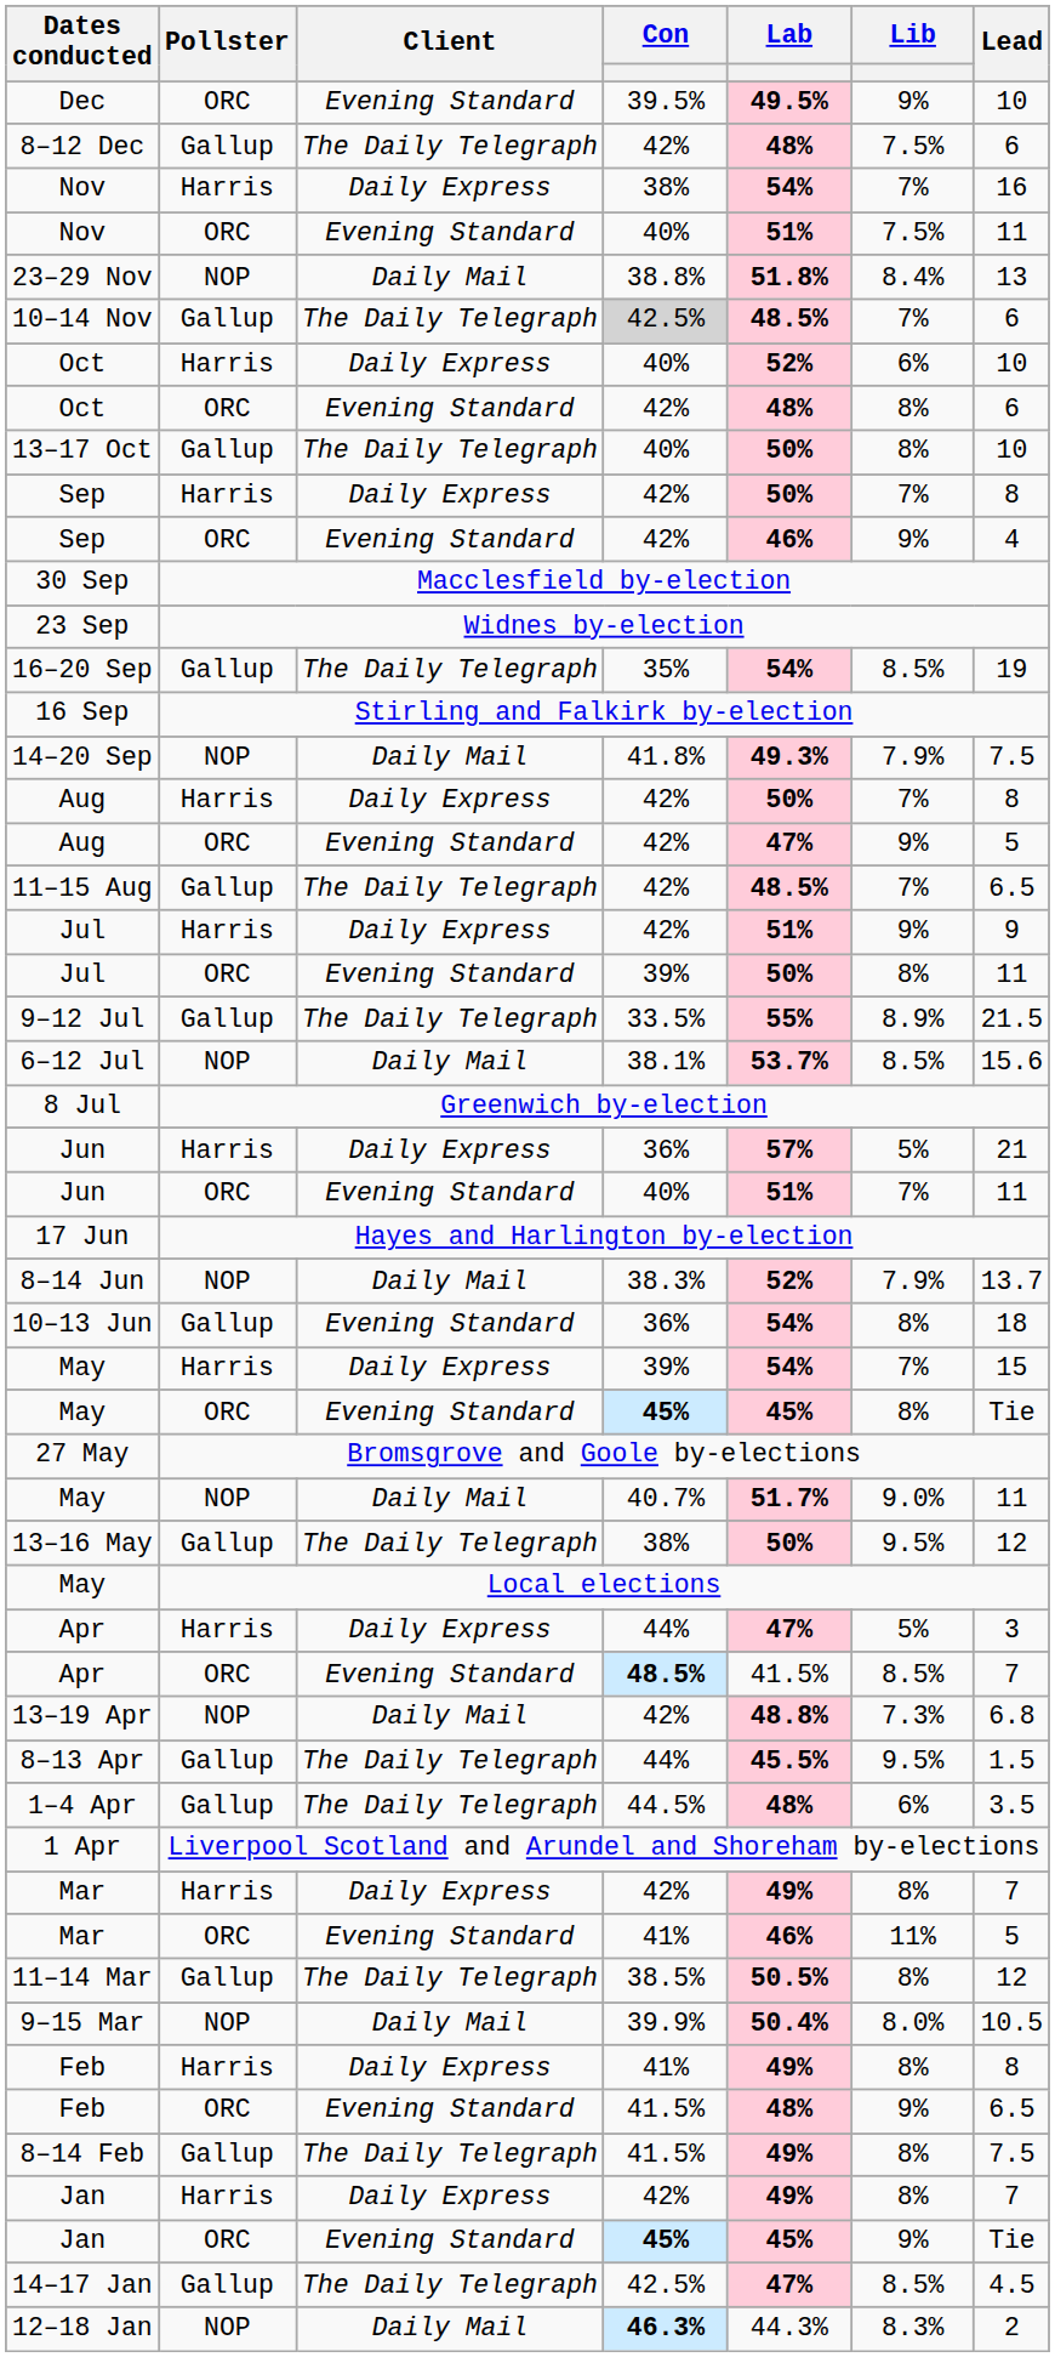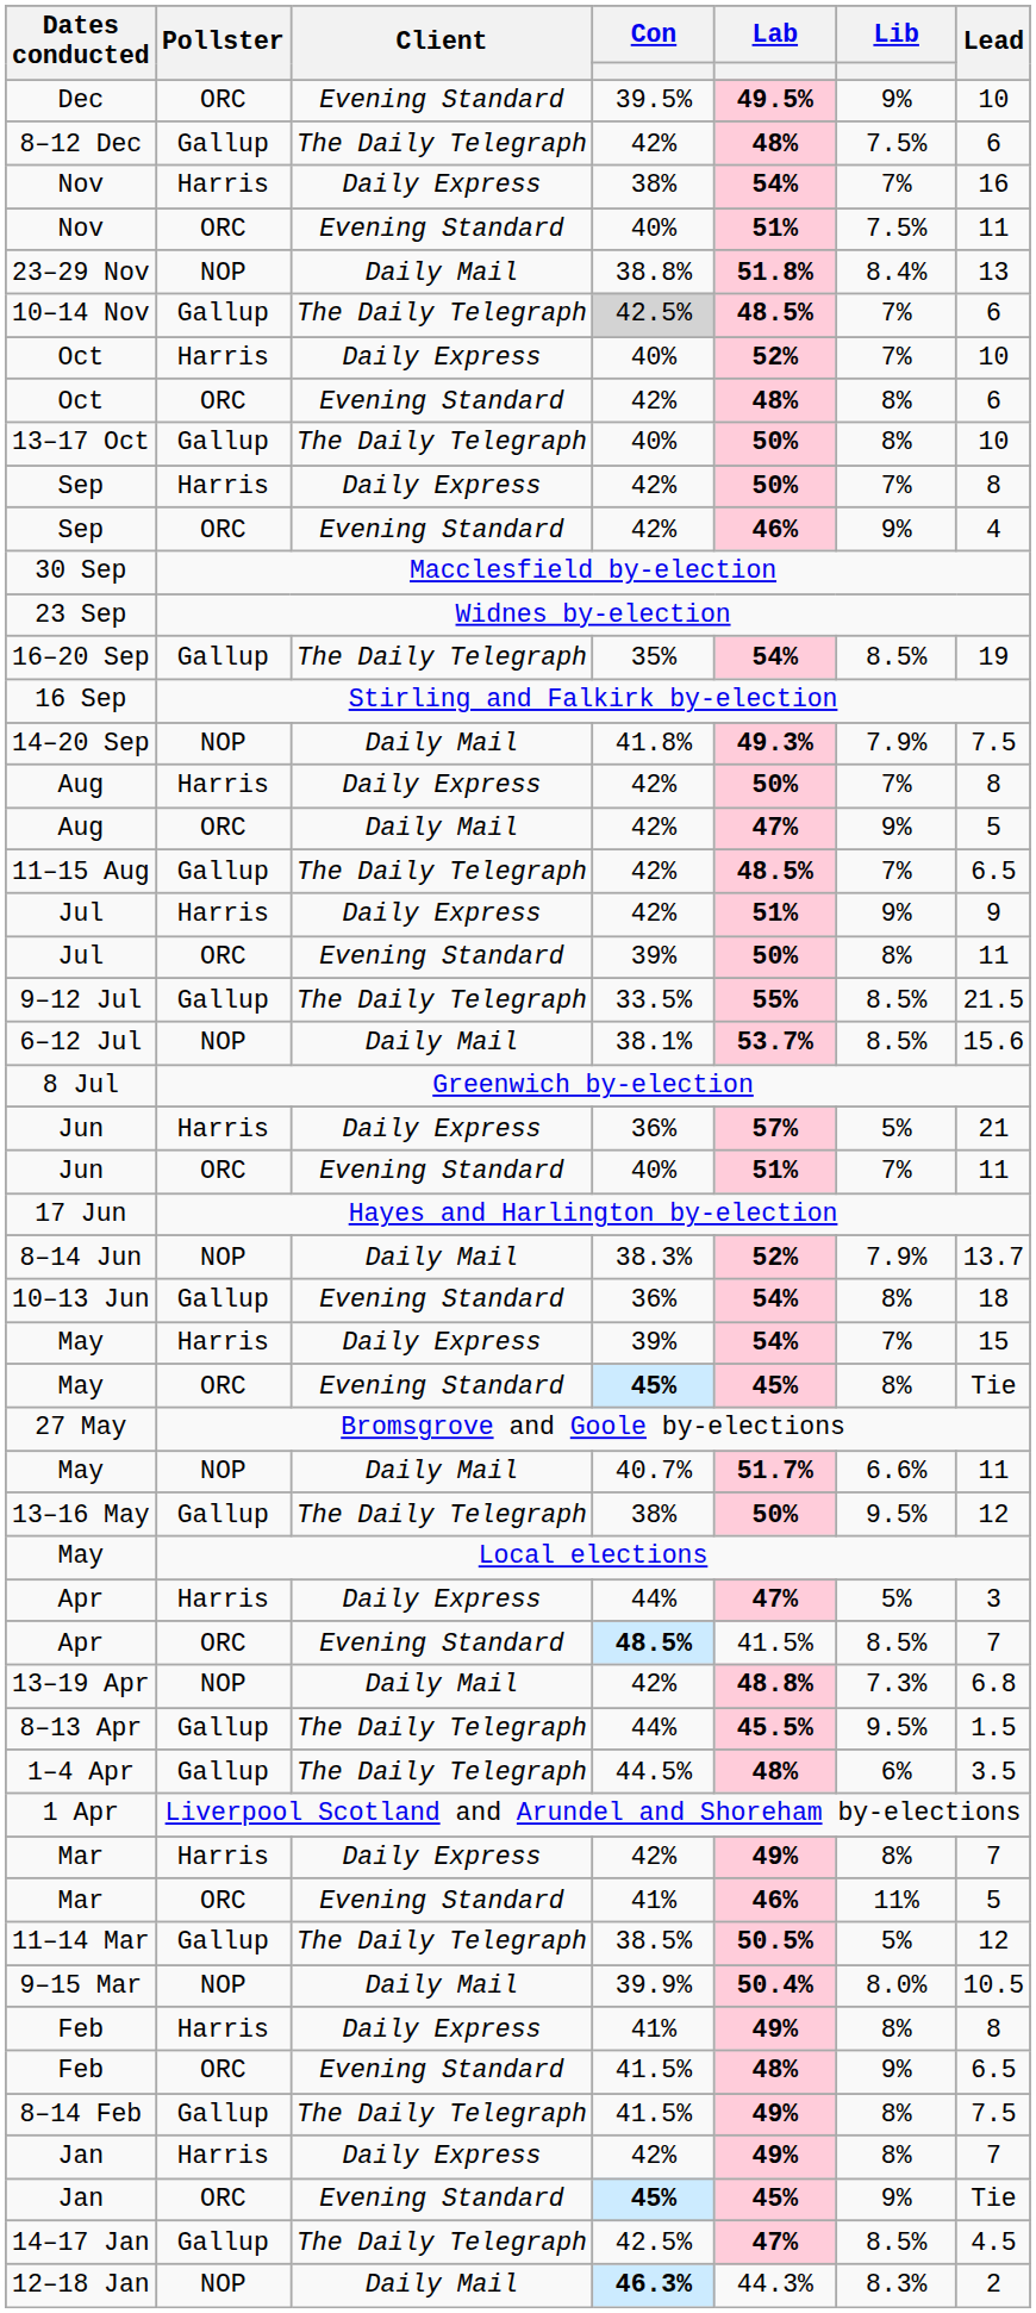Oct / Harris | Lib: 6% -> 7%
Aug / ORC | Client: Evening Standard -> Daily Mail
9–12 Jul | Lib: 8.9% -> 8.5%
May / NOP | Lib: 9.0% -> 6.6%
11–14 Mar | Lib: 8% -> 5%
